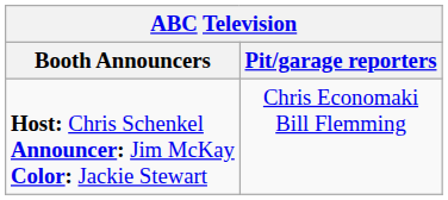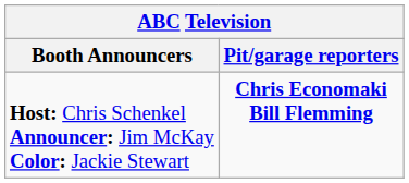row 3 | Pit/garage reporters: normal -> bold
